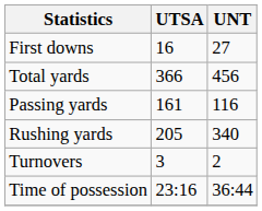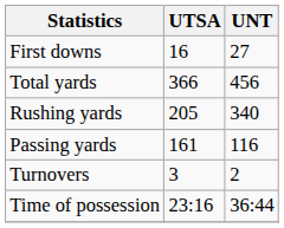rows swapped: Rushing yards <-> Passing yards
